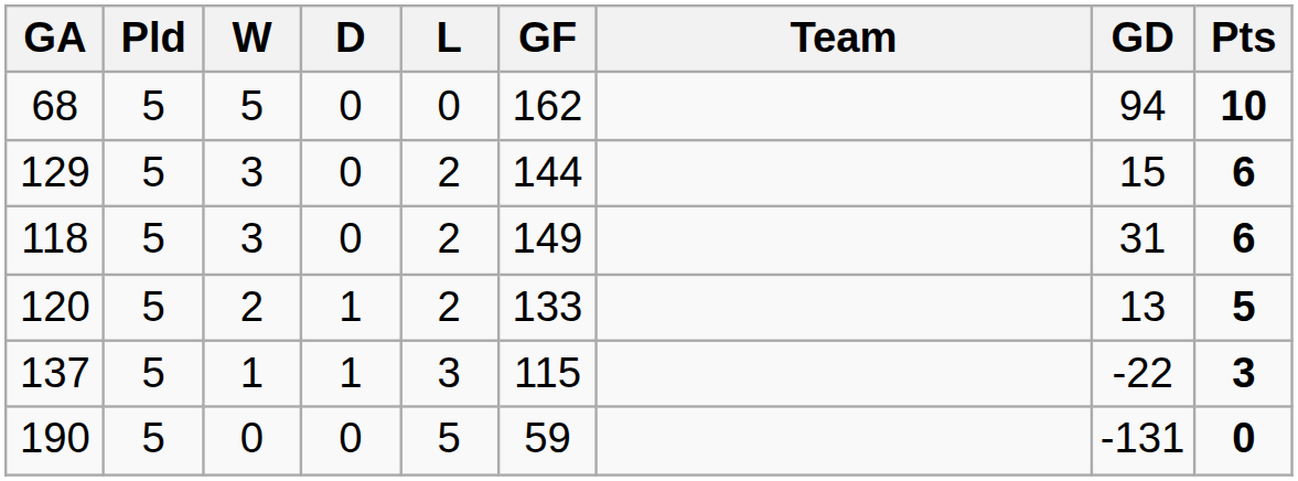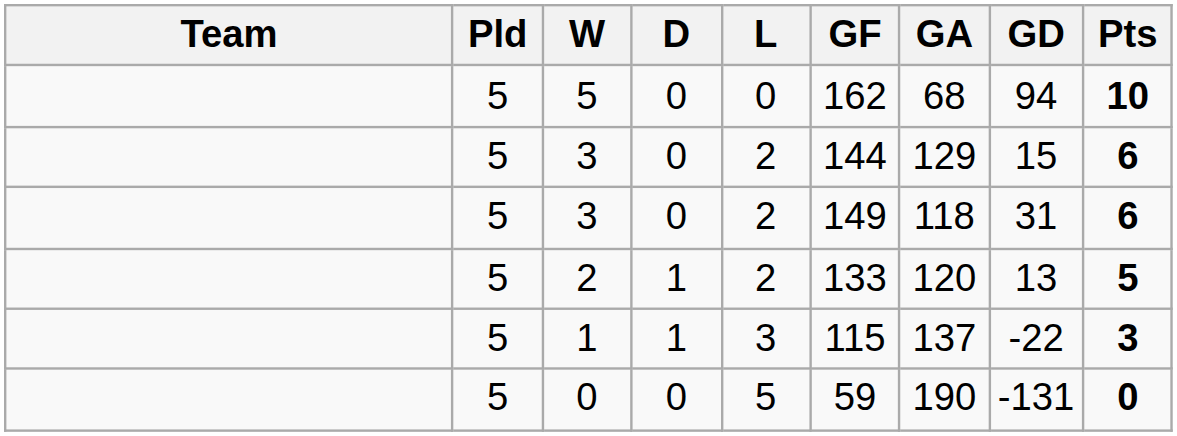columns swapped: Team <-> GA
